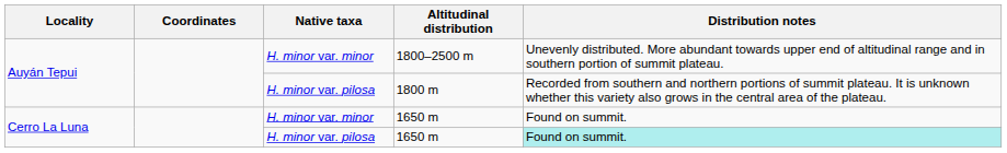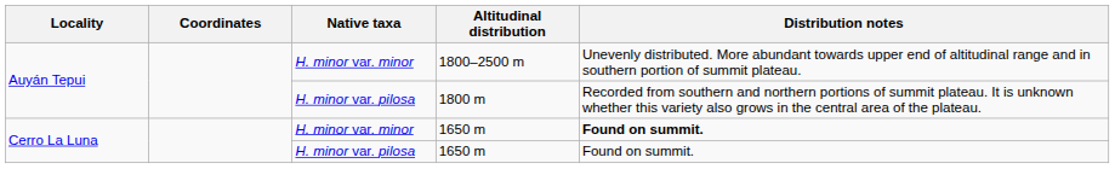H. minor var. minor / 1650 m | Distribution notes: normal -> bold
H. minor var. pilosa / 1650 m | Distribution notes: paleturquoise background -> no background
